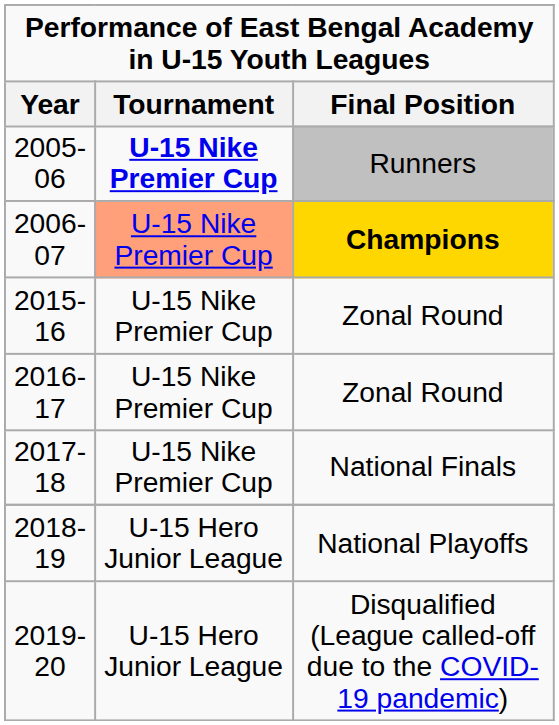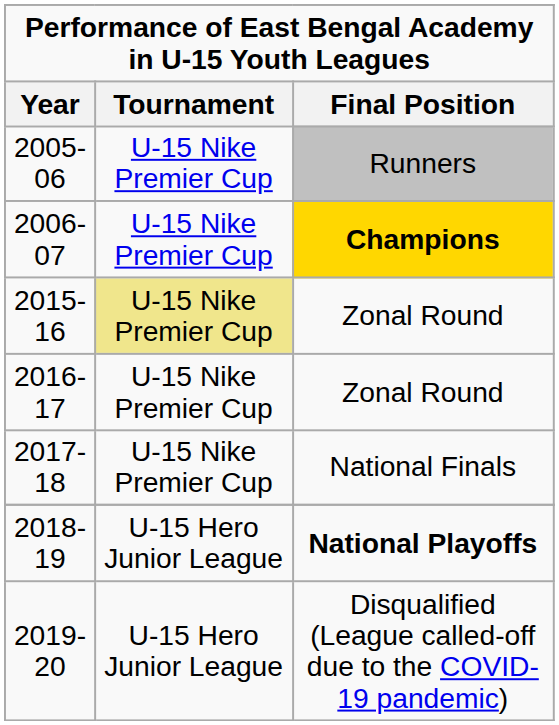2005-06 | Tournament: bold -> normal
2006-07 | Tournament: lightsalmon background -> no background
2015-16 | Tournament: no background -> khaki background
2018-19 | Final Position: normal -> bold
